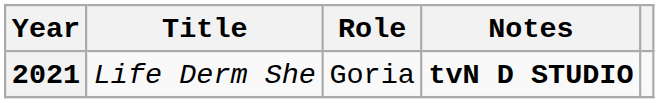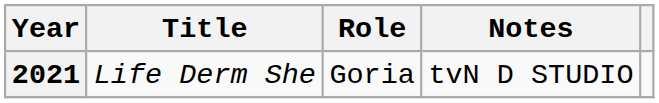2021 | Notes: bold -> normal
